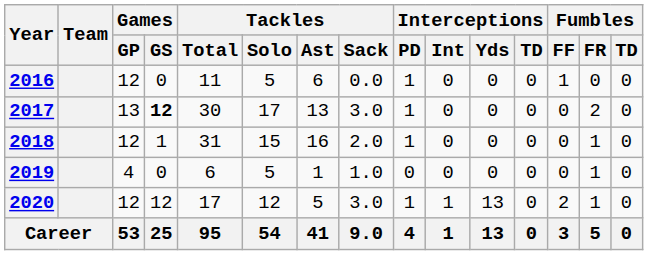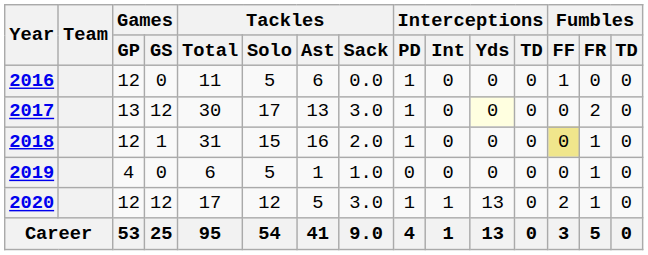2017 | Games / GS: bold -> normal
2017 | Interceptions / Yds: no background -> lightyellow background
2018 | Fumbles / FF: no background -> khaki background
